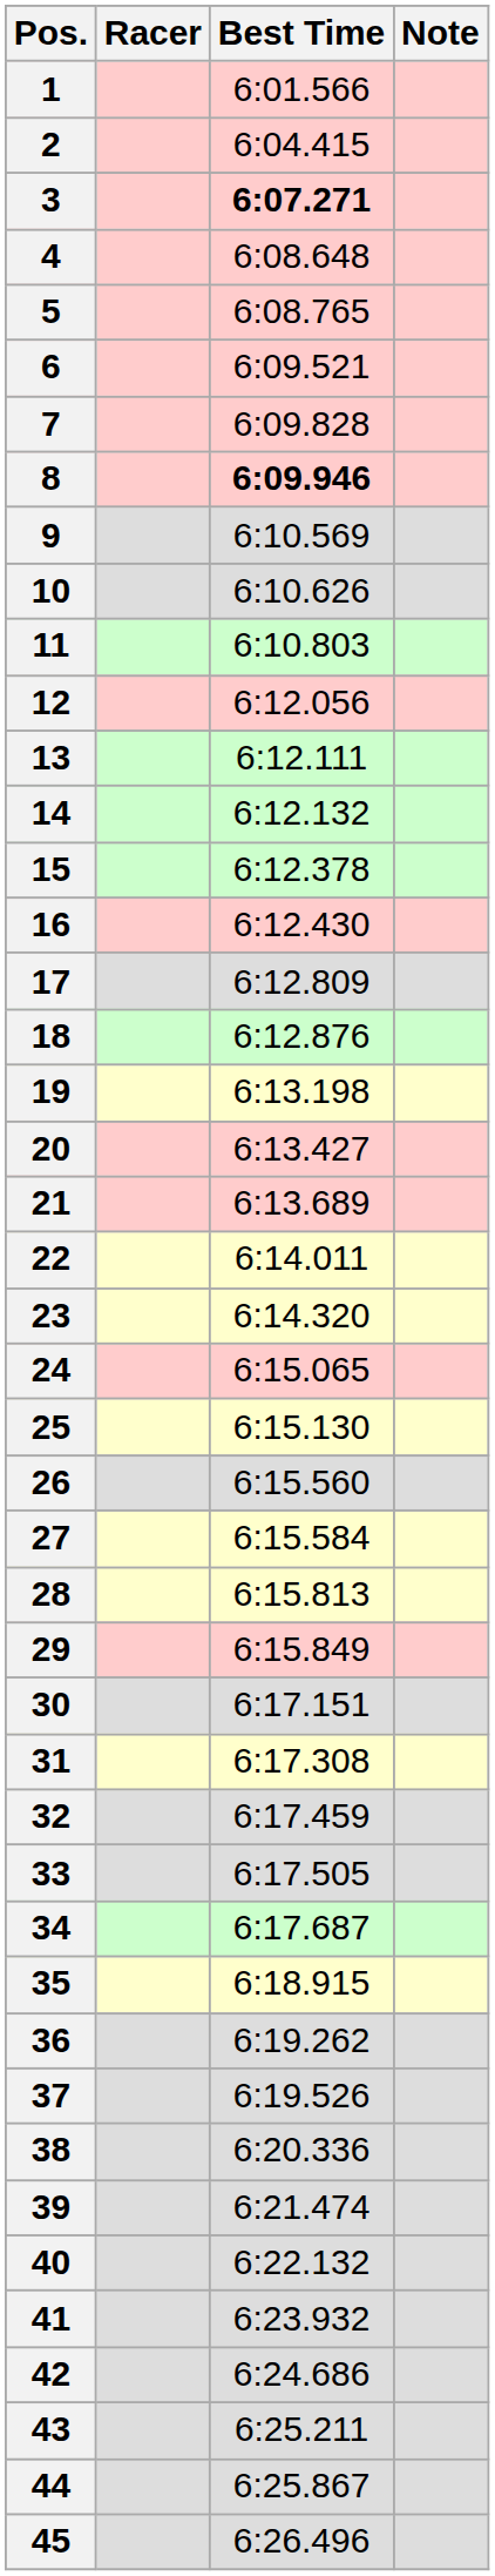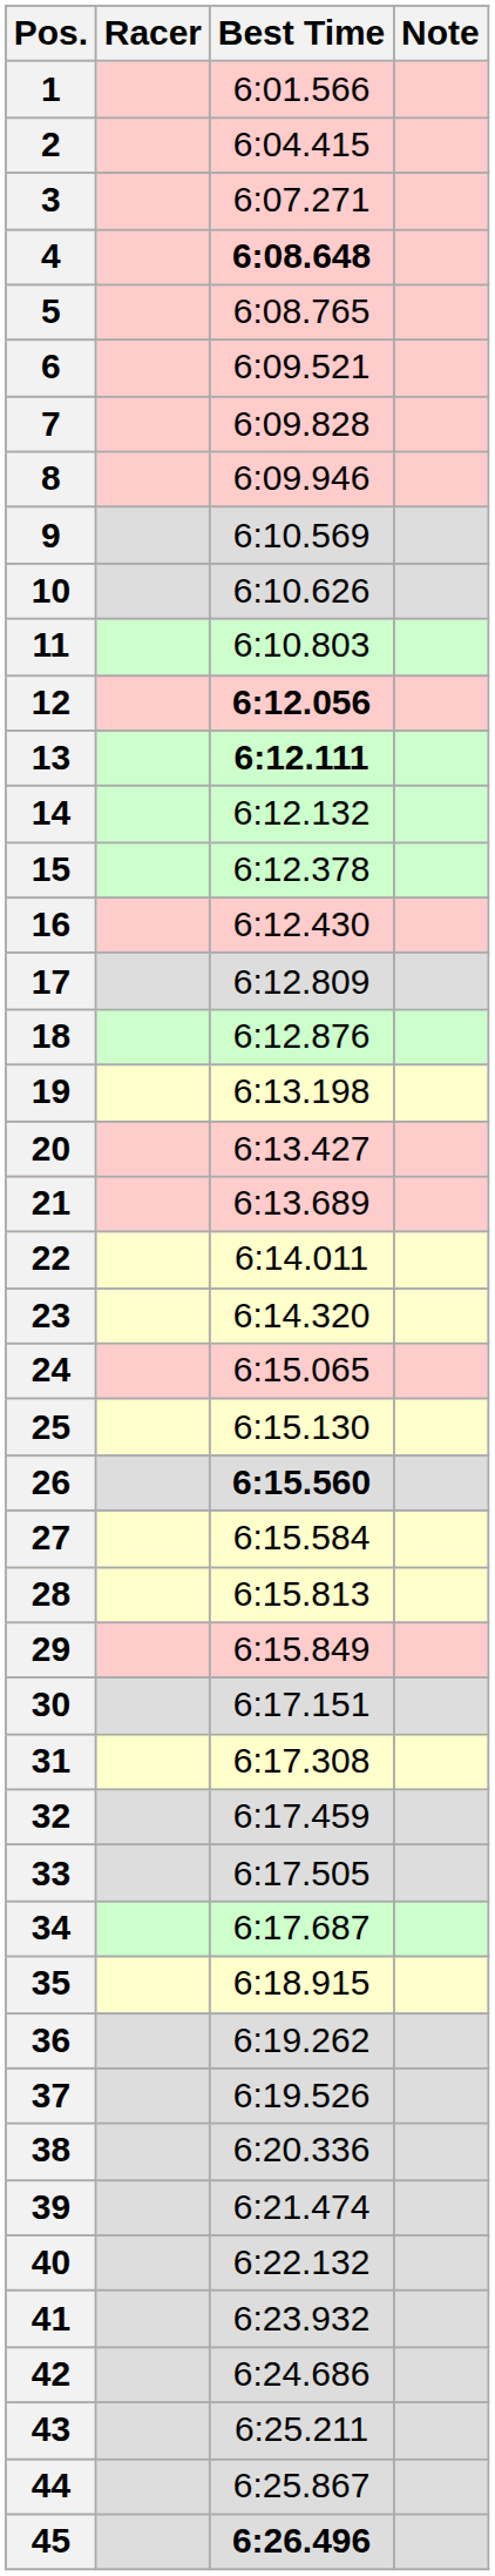3 | Best Time: bold -> normal
4 | Best Time: normal -> bold
8 | Best Time: bold -> normal
12 | Best Time: normal -> bold
13 | Best Time: normal -> bold
26 | Best Time: normal -> bold
45 | Best Time: normal -> bold
